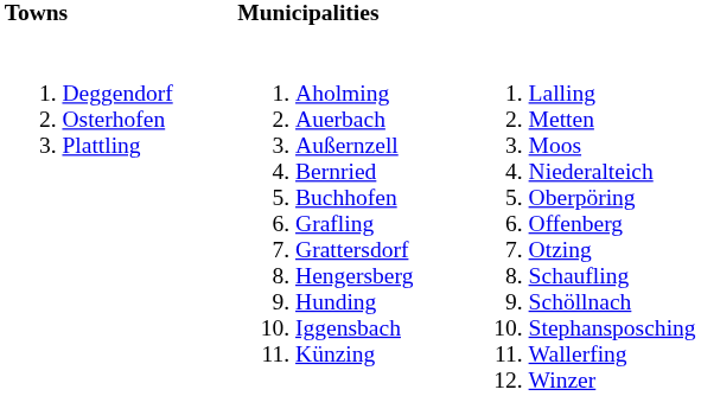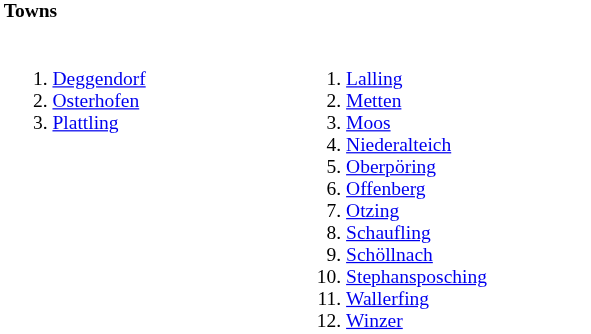- column: Municipalities | Aholming Auerbach Außernzell Bernried Buchhofen Grafling Grattersdorf Hengersberg Hunding Iggensbach Künzing
